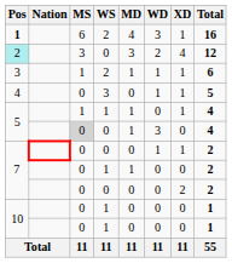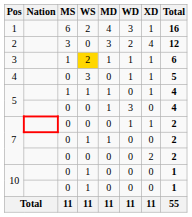row 2 | Pos: bold -> normal
row 3 | Pos: paleturquoise background -> no background
row 4 | WS: no background -> gold background
row 7 | MS: lightgrey background -> no background
